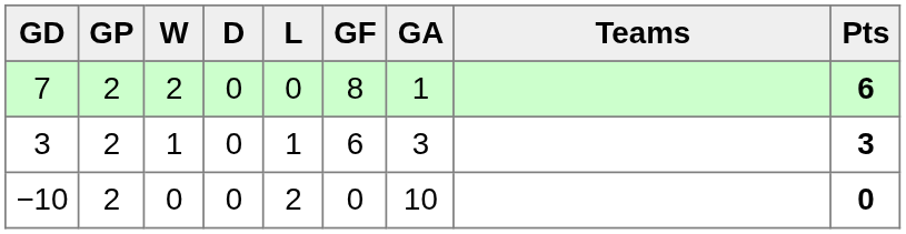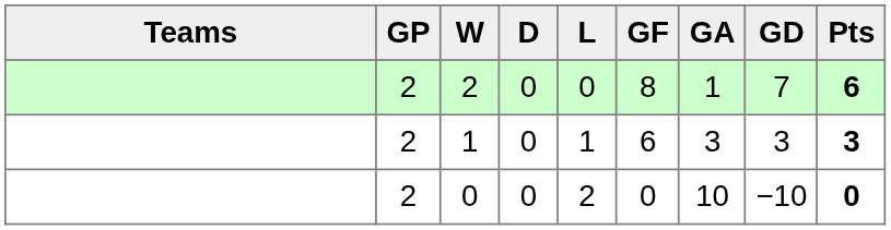columns swapped: Teams <-> GD
